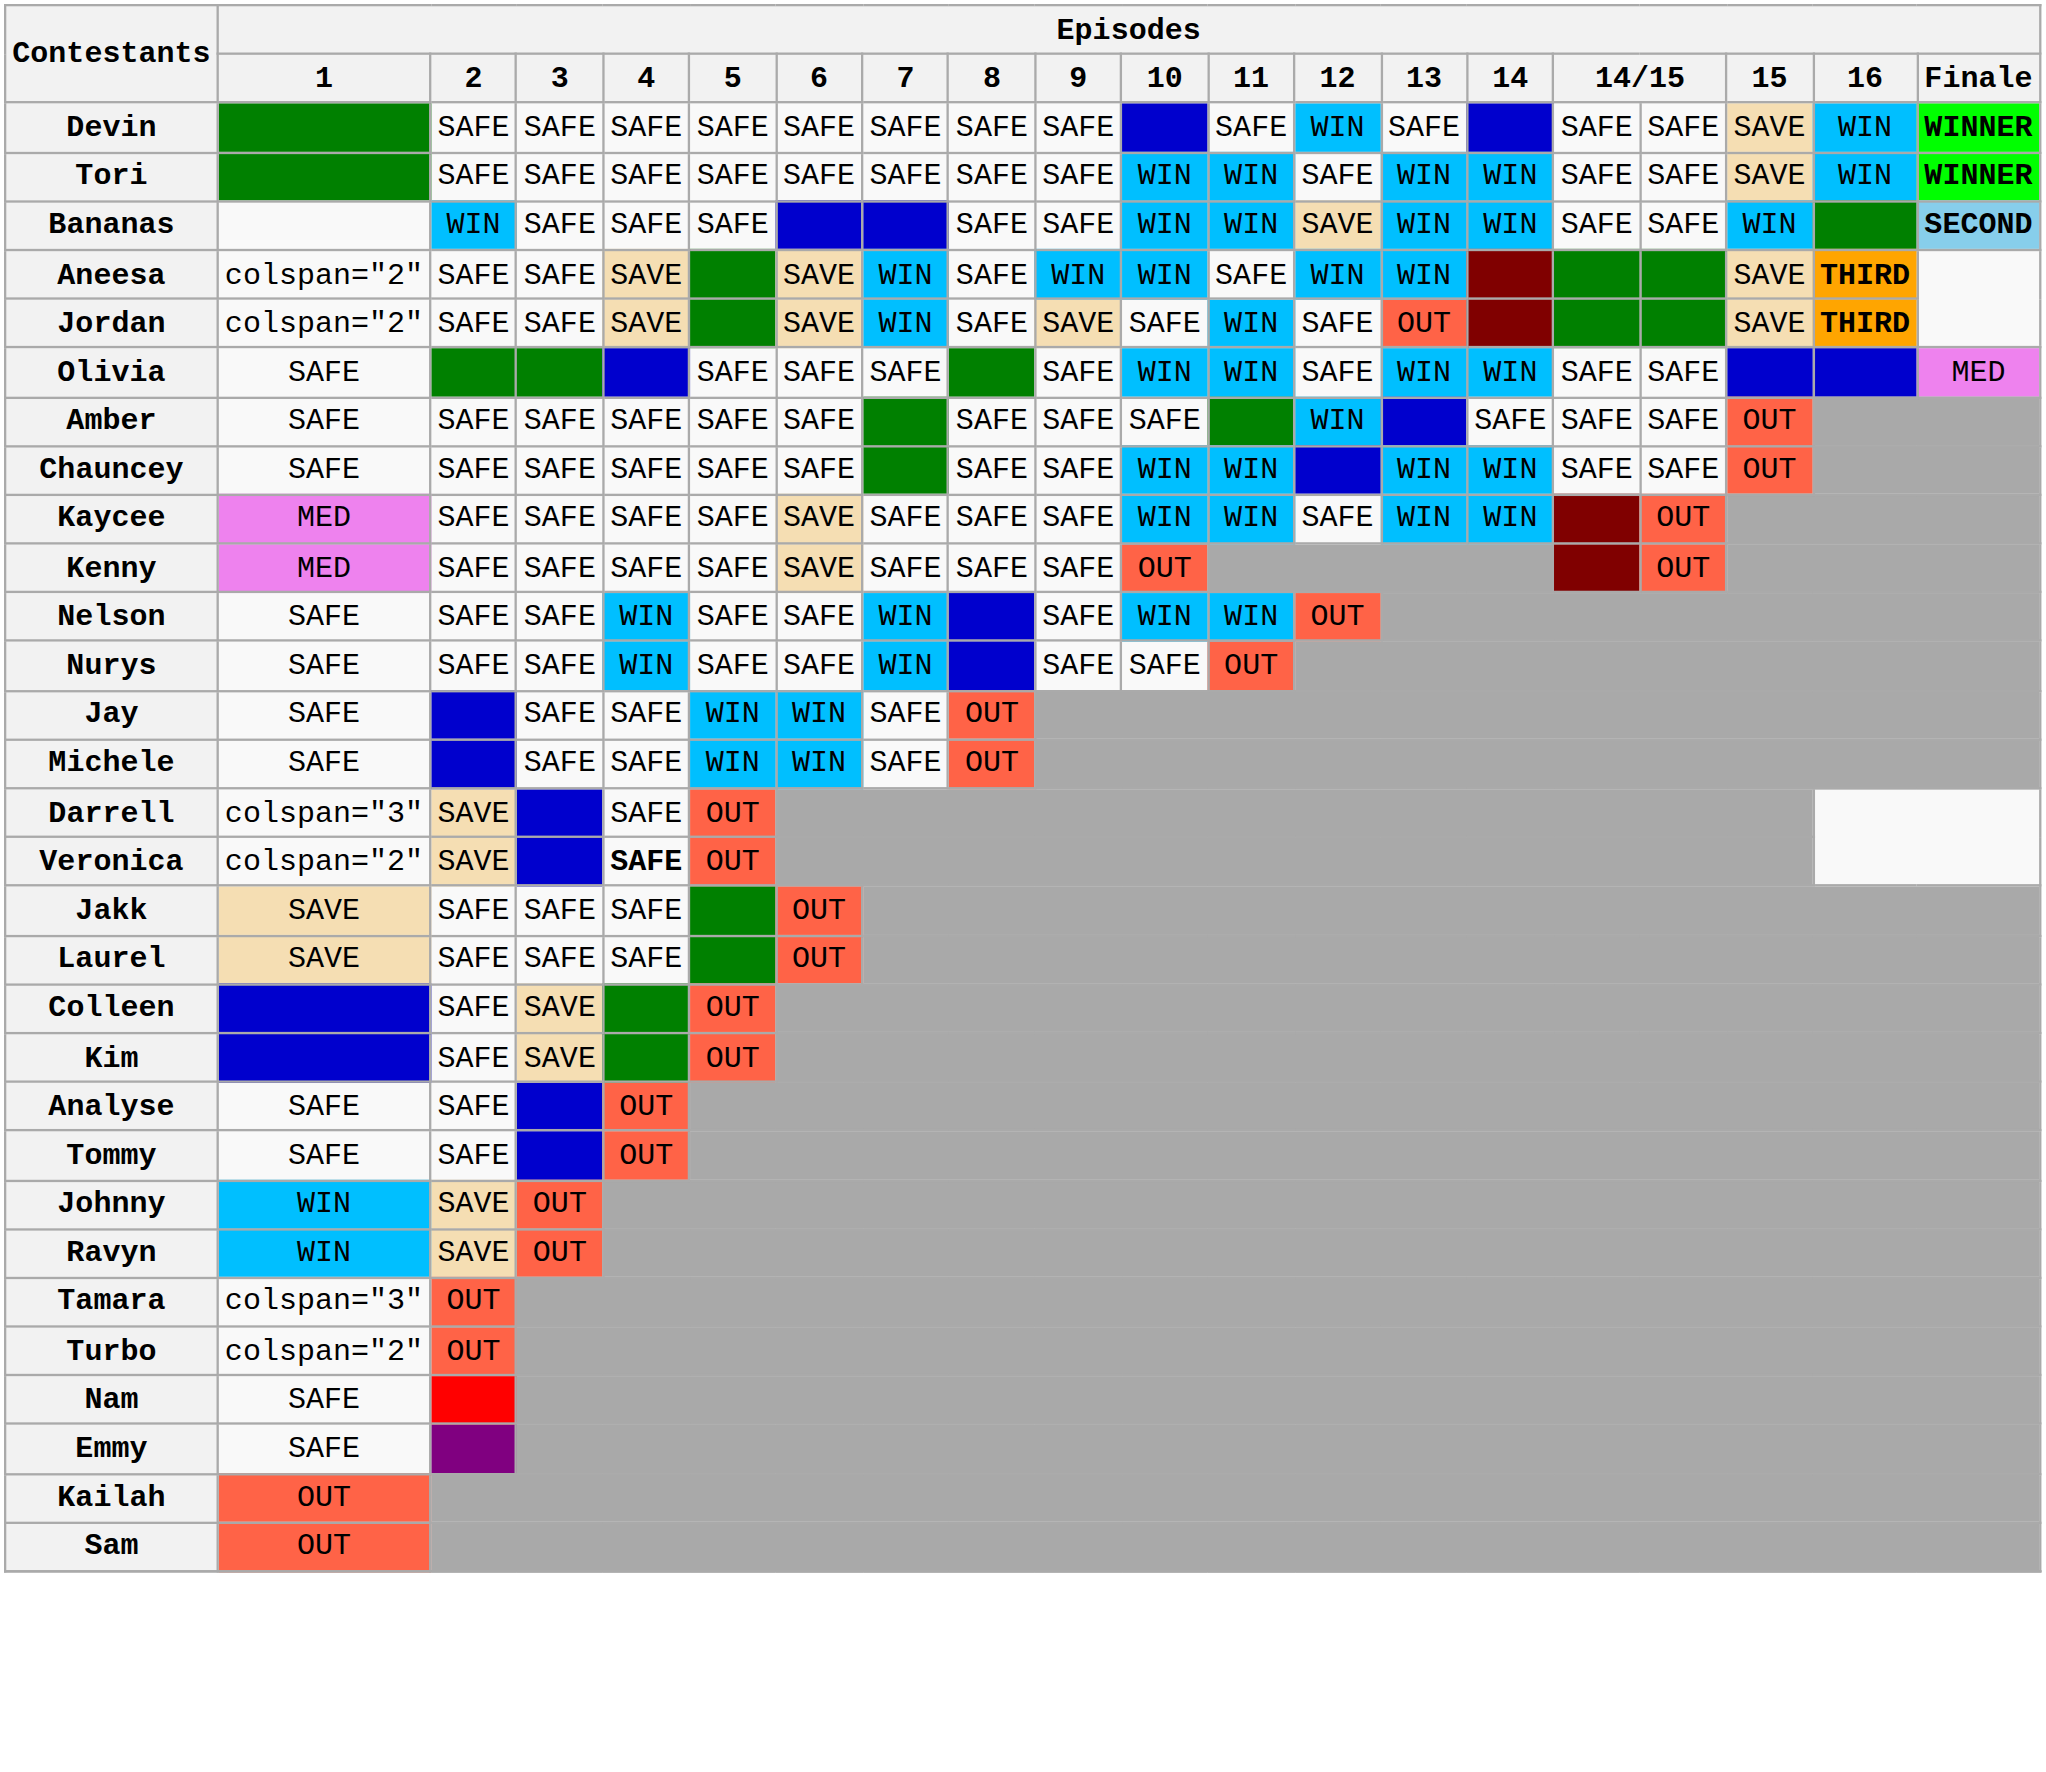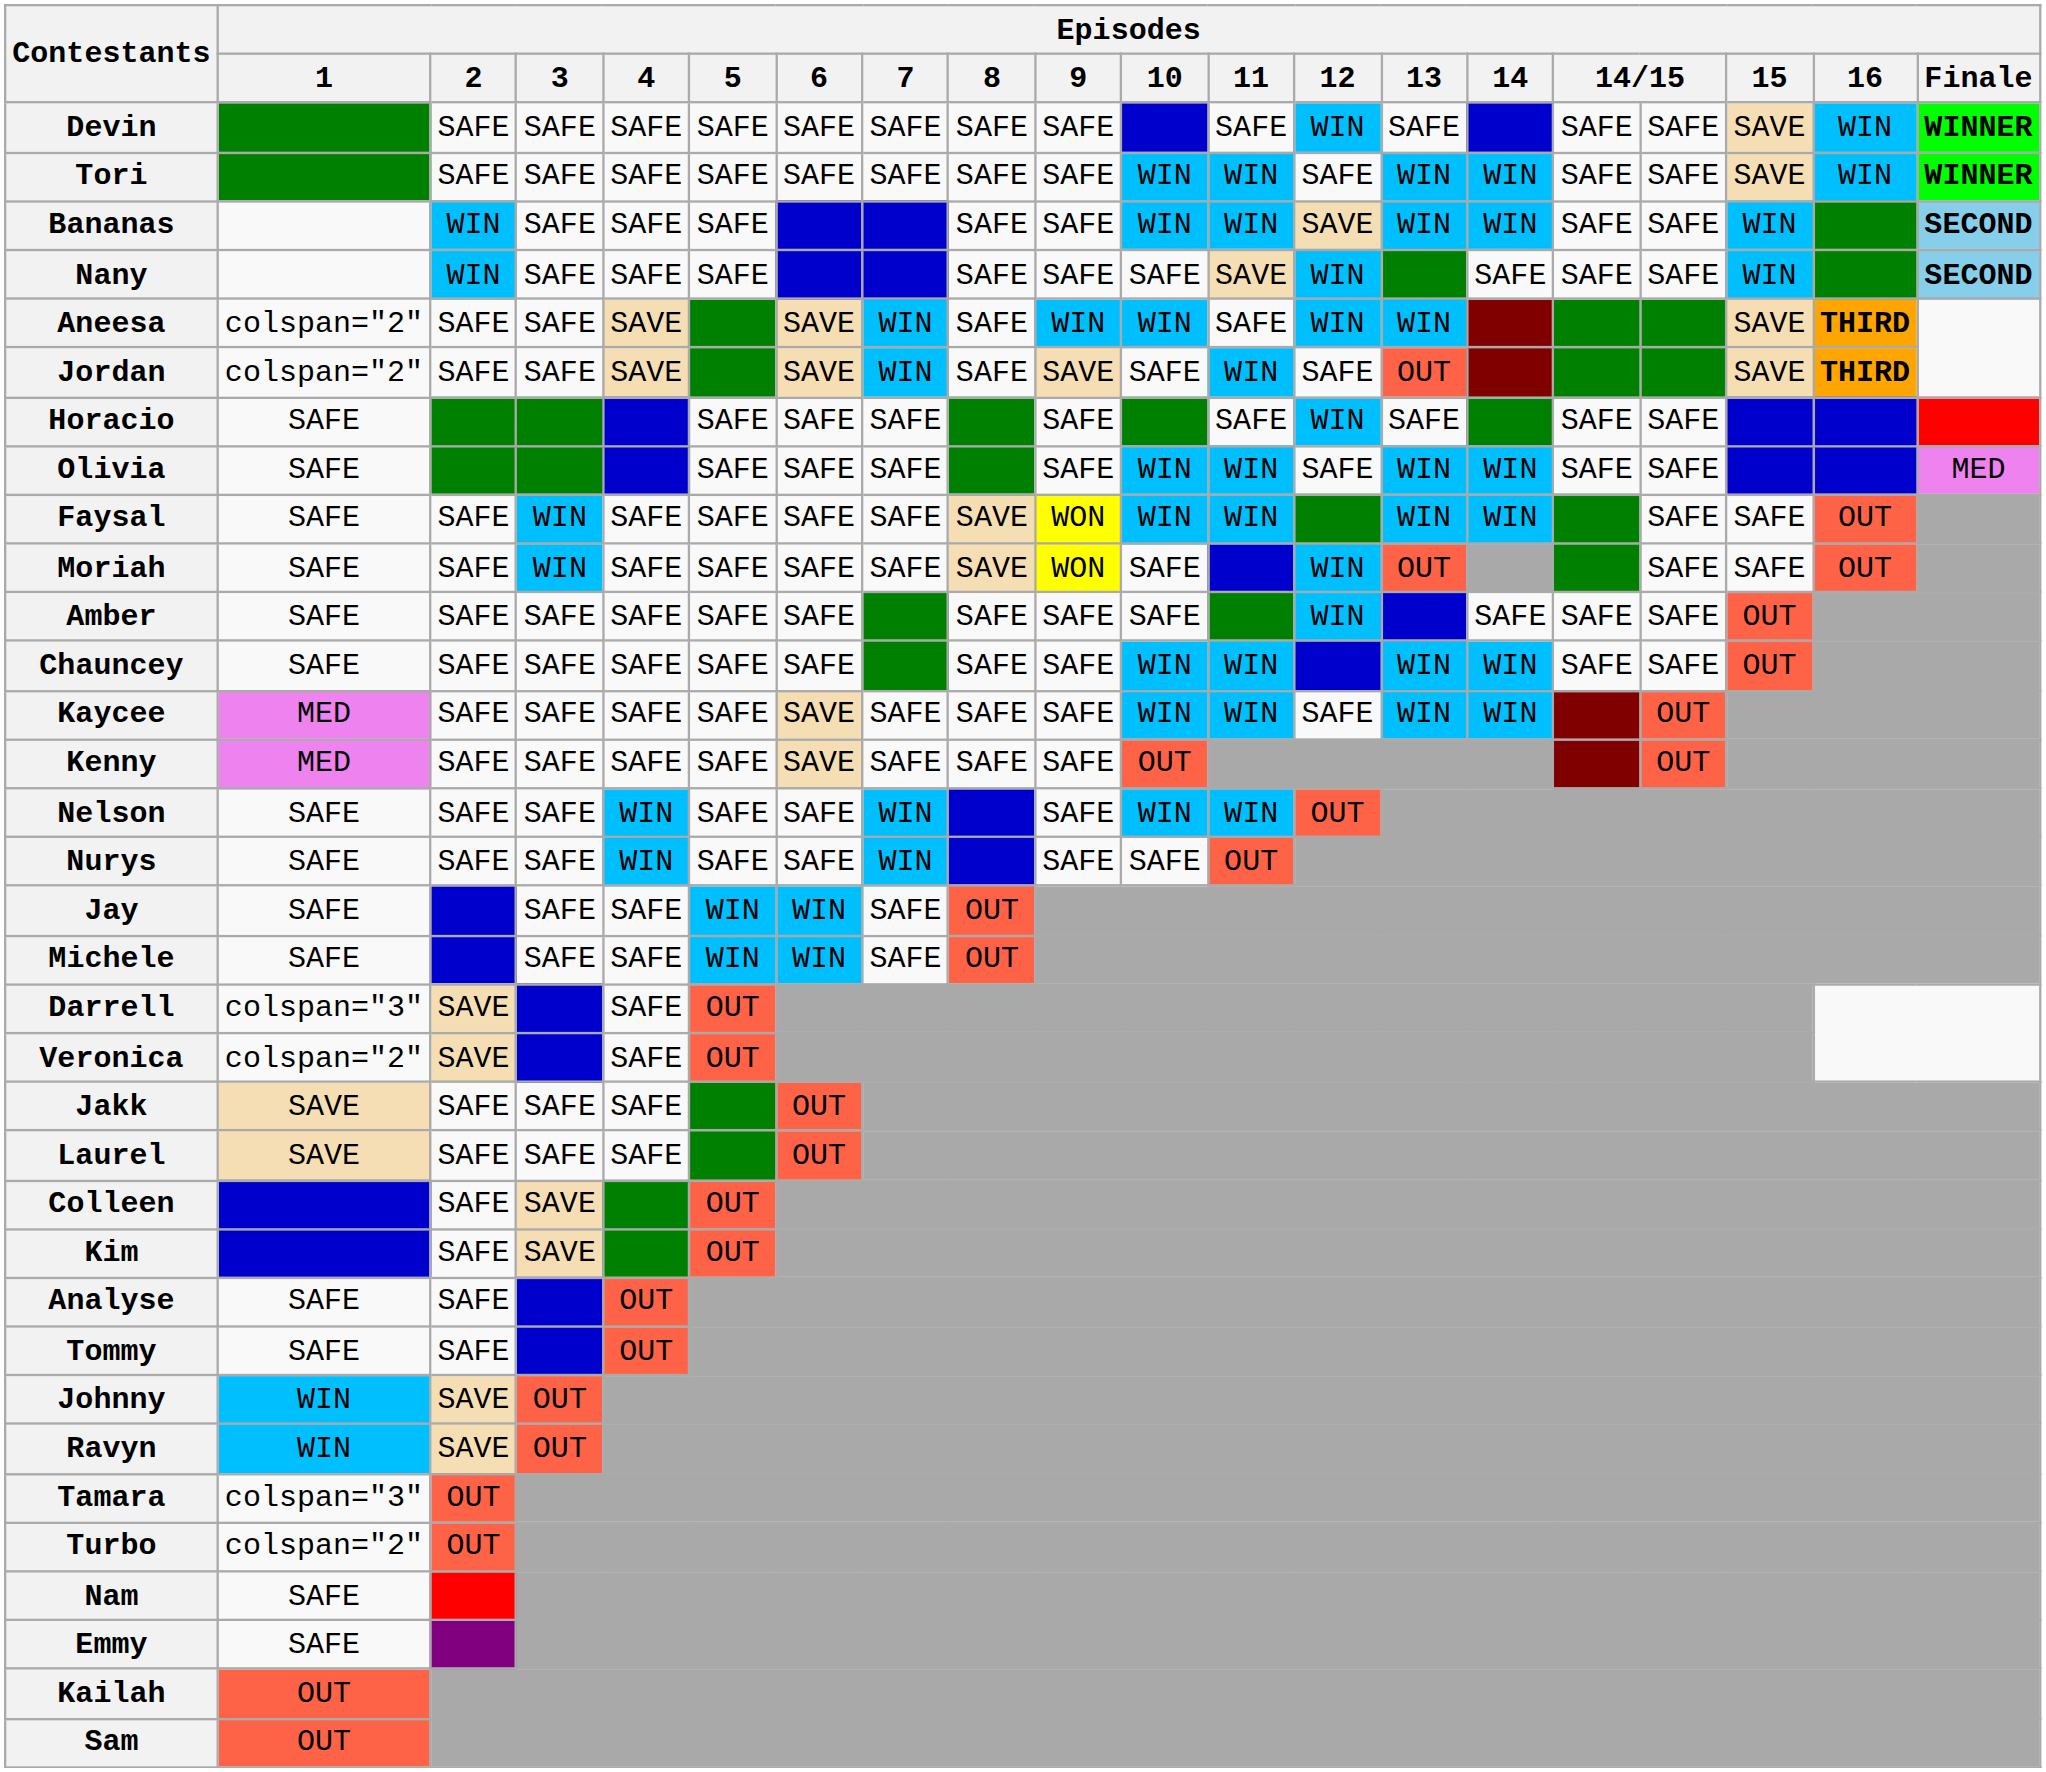+ row: Nany | WIN | SAFE | SAFE | SAFE | SAFE | SAFE | SAFE | SAVE | WIN | SAFE | SAFE | SAFE | WIN | SECOND
+ row: Horacio | SAFE | SAFE | SAFE | SAFE | SAFE | SAFE | WIN | SAFE | SAFE | SAFE
+ row: Faysal | SAFE | SAFE | WIN | SAFE | SAFE | SAFE | SAFE | SAVE | WON | WIN | WIN | WIN | WIN | SAFE | SAFE | OUT
+ row: Moriah | SAFE | SAFE | WIN | SAFE | SAFE | SAFE | SAFE | SAVE | WON | SAFE | WIN | OUT | SAFE | SAFE | OUT
Veronica | Episodes / 4: bold -> normal
